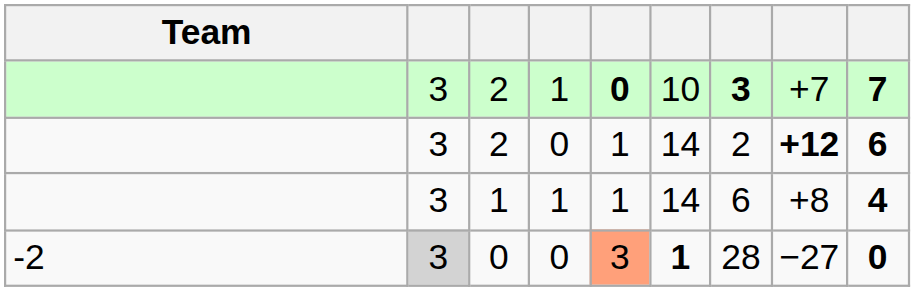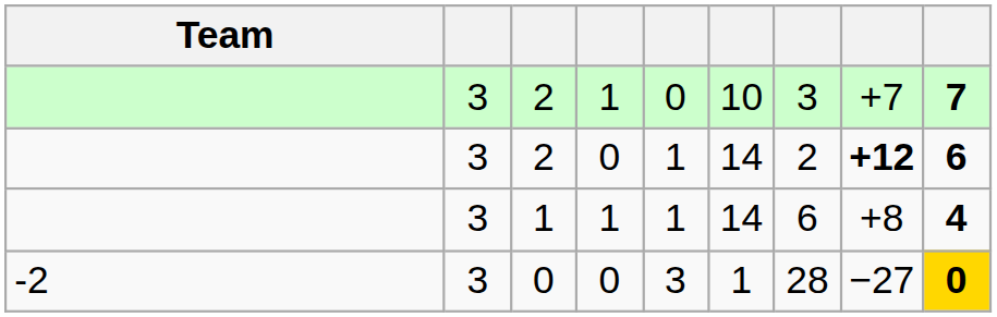row 2 | column 5: bold -> normal
row 2 | column 7: bold -> normal
row 5 | column 2: lightgrey background -> no background
row 5 | column 5: lightsalmon background -> no background
row 5 | column 6: bold -> normal
row 5 | column 9: no background -> gold background
